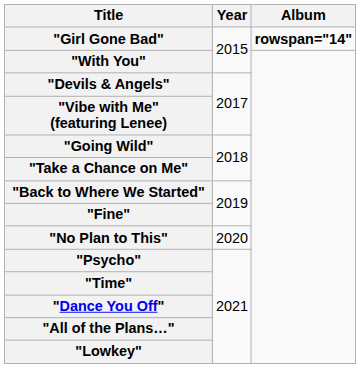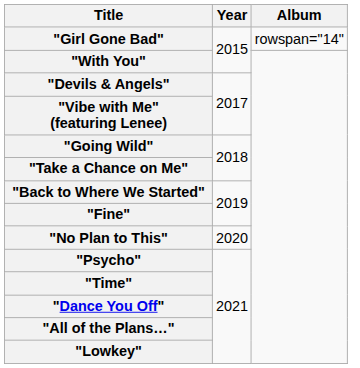"Girl Gone Bad" | Album: bold -> normal
